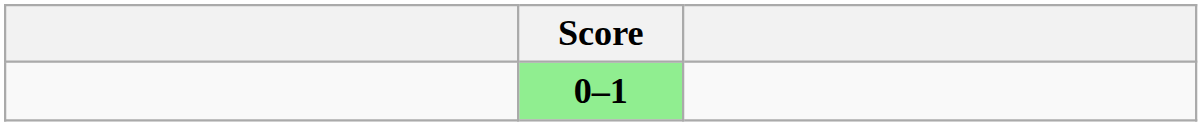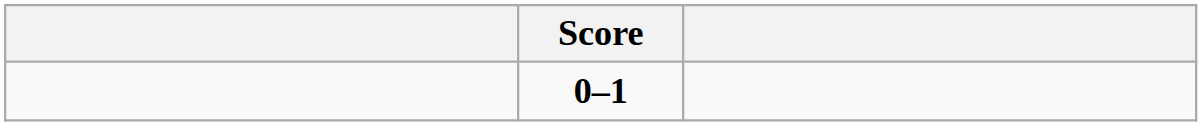row 2 | Score: lightgreen background -> no background
